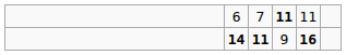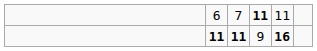row 2 | column 2: 14 -> 11
